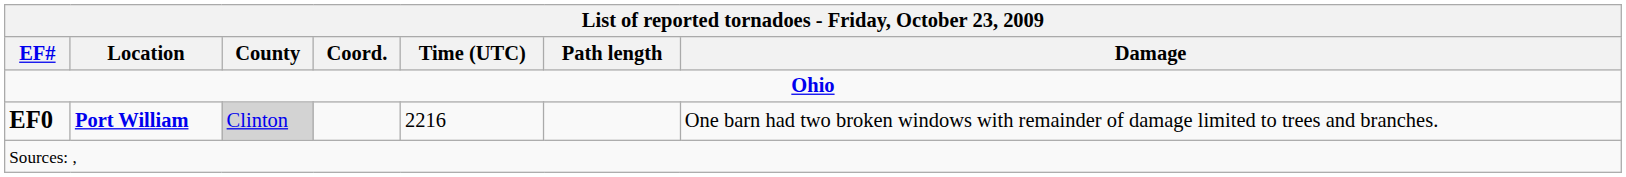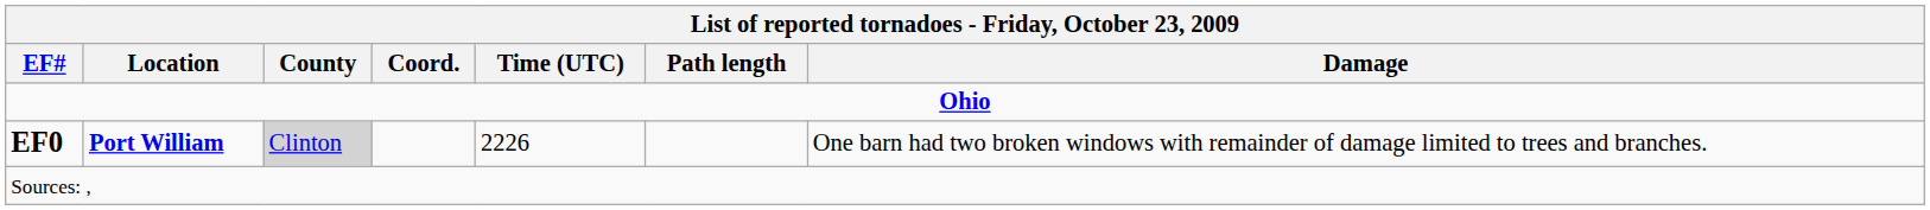EF0 | Time (UTC): 2216 -> 2226
